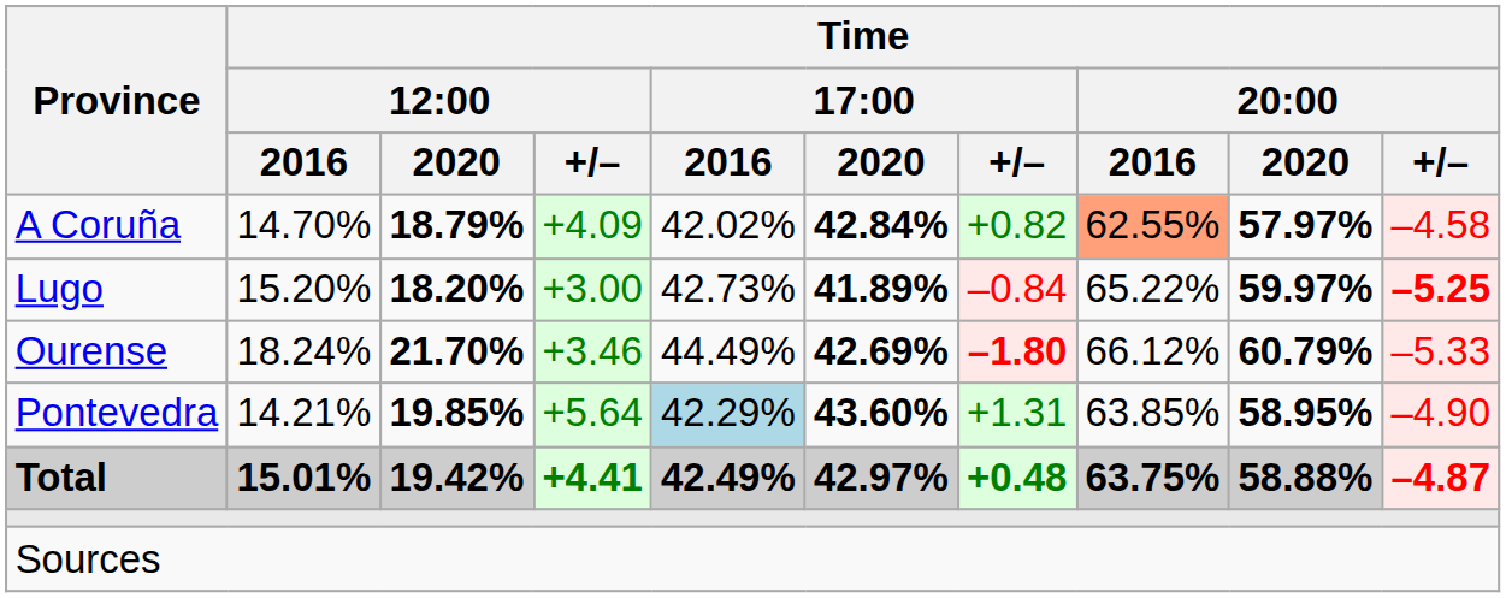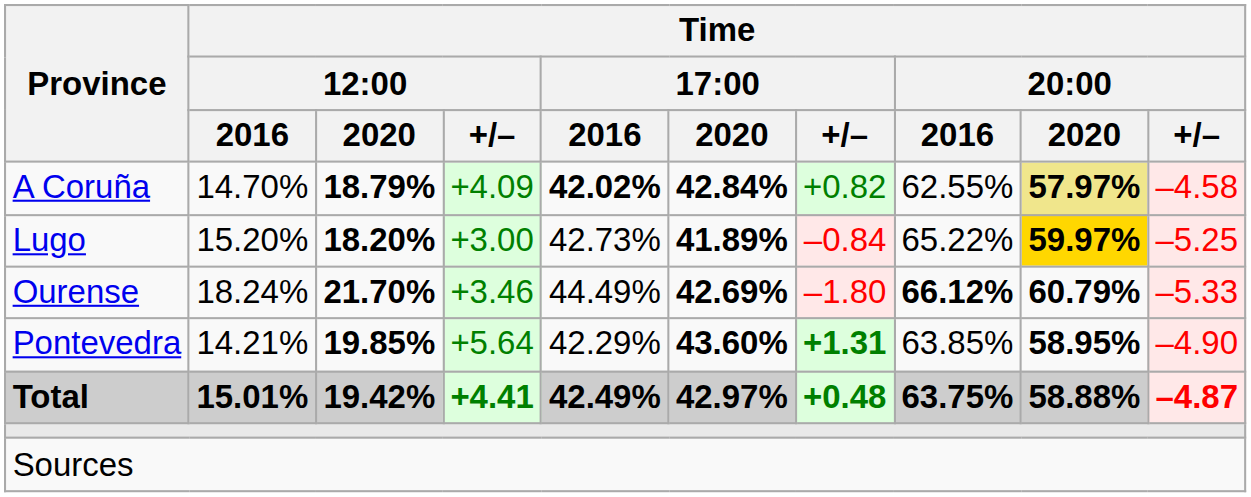A Coruña | Time / 17:00 / 2016: normal -> bold
A Coruña | Time / 20:00 / 2016: lightsalmon background -> no background
A Coruña | Time / 20:00 / 2020: no background -> khaki background
Lugo | Time / 20:00 / 2020: no background -> gold background
Lugo | Time / 20:00 / +/–: bold -> normal
Ourense | Time / 17:00 / +/–: bold -> normal
Ourense | Time / 20:00 / 2016: normal -> bold
Pontevedra | Time / 17:00 / 2016: lightblue background -> no background
Pontevedra | Time / 17:00 / +/–: normal -> bold
